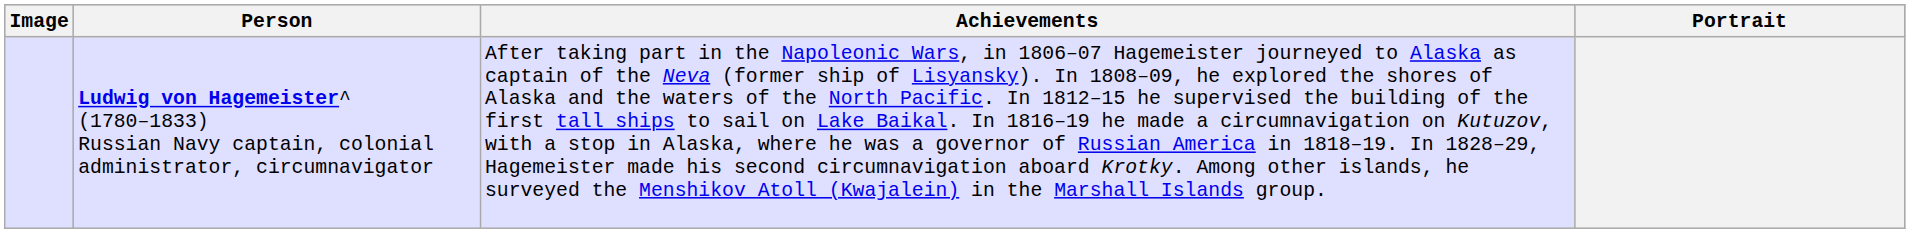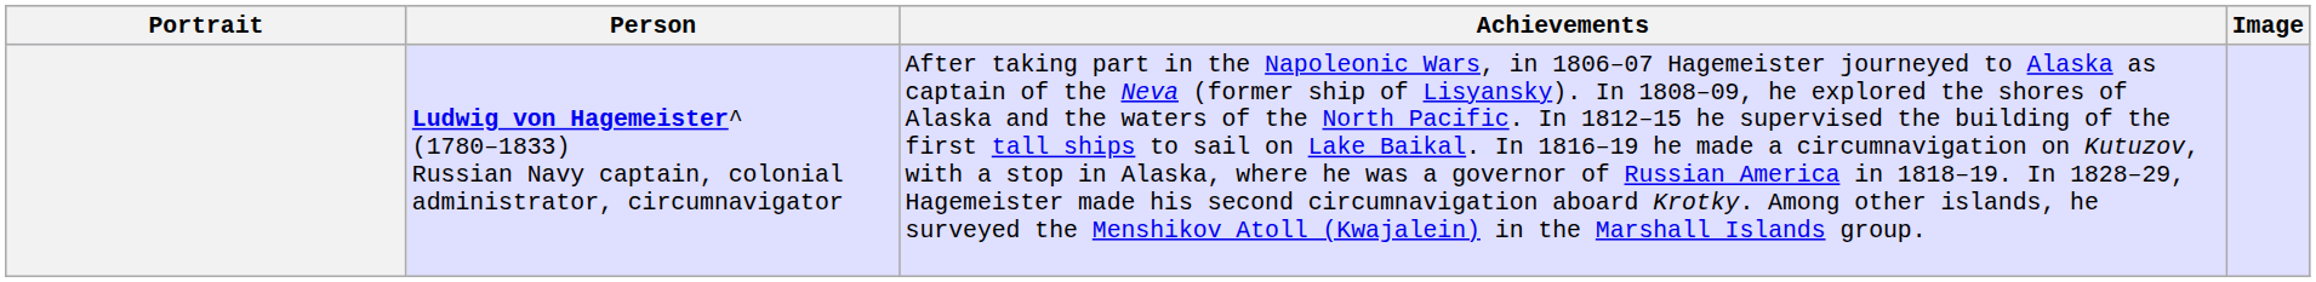columns swapped: Portrait <-> Image
